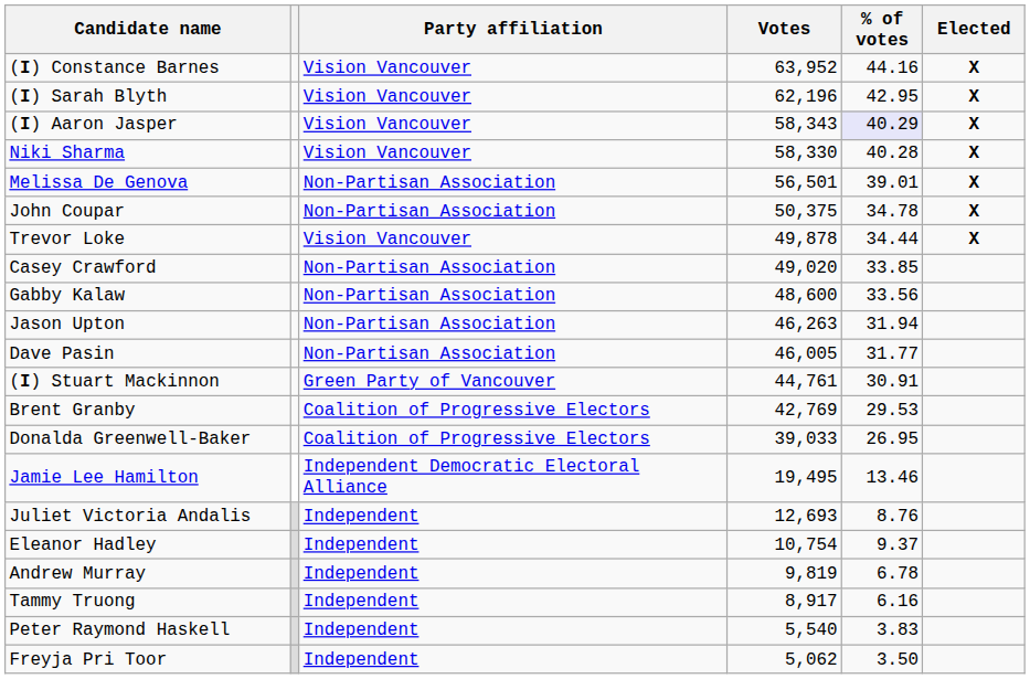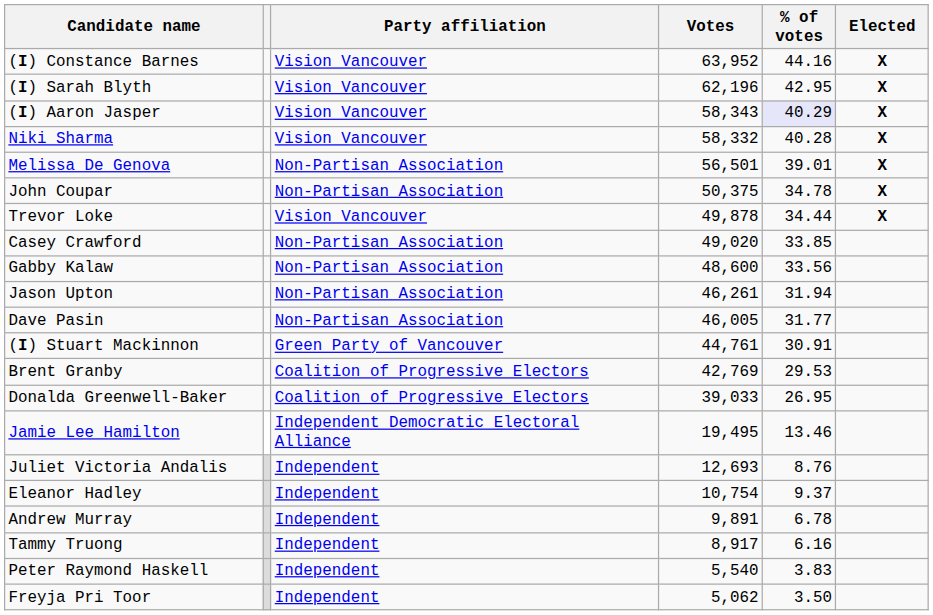Niki Sharma | Votes: 58,330 -> 58,332
Jason Upton | Votes: 46,263 -> 46,261
Andrew Murray | Votes: 9,819 -> 9,891
